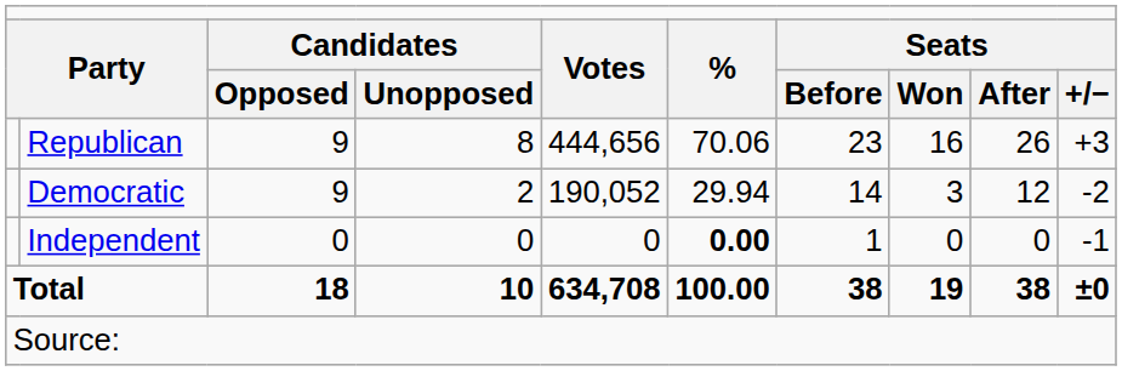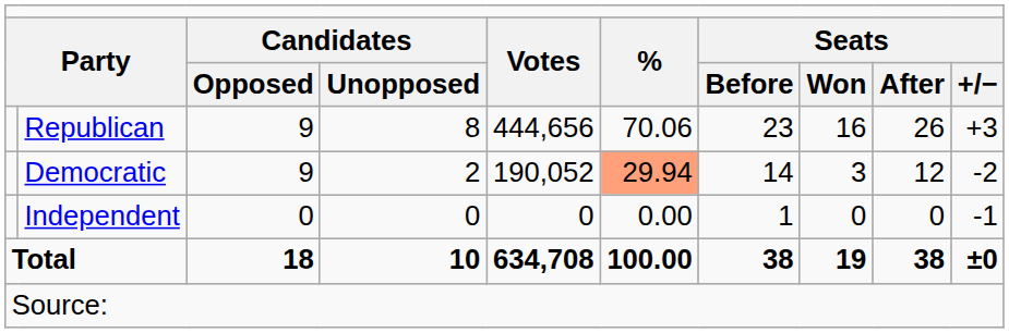Democratic | column 6: no background -> lightsalmon background
Independent | column 6: bold -> normal
